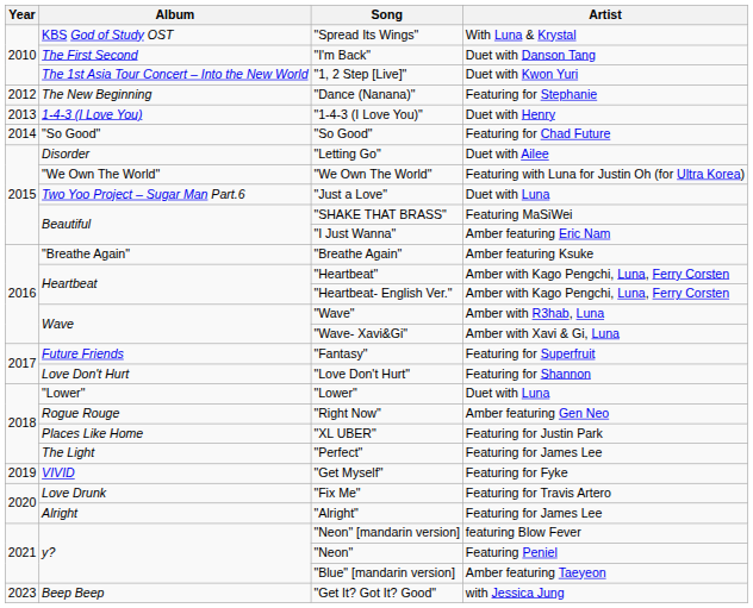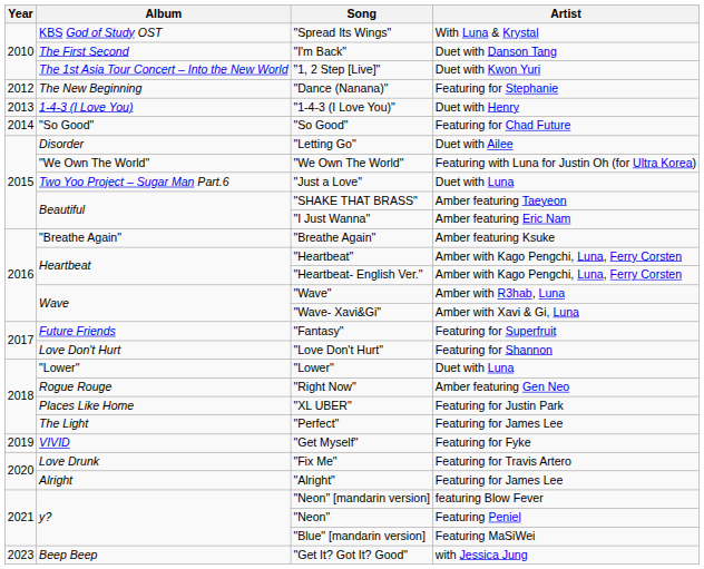"SHAKE THAT BRASS" | Artist: Featuring MaSiWei -> Amber featuring Taeyeon
"Blue" [mandarin version] | Artist: Amber featuring Taeyeon -> Featuring MaSiWei
